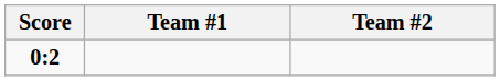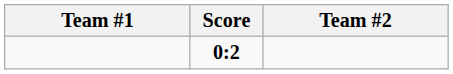columns swapped: Team #1 <-> Score
